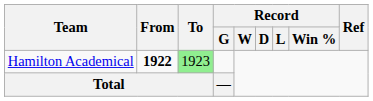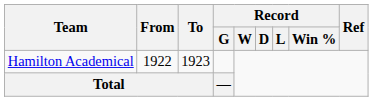Hamilton Academical | From: bold -> normal
Hamilton Academical | To: lightgreen background -> no background
